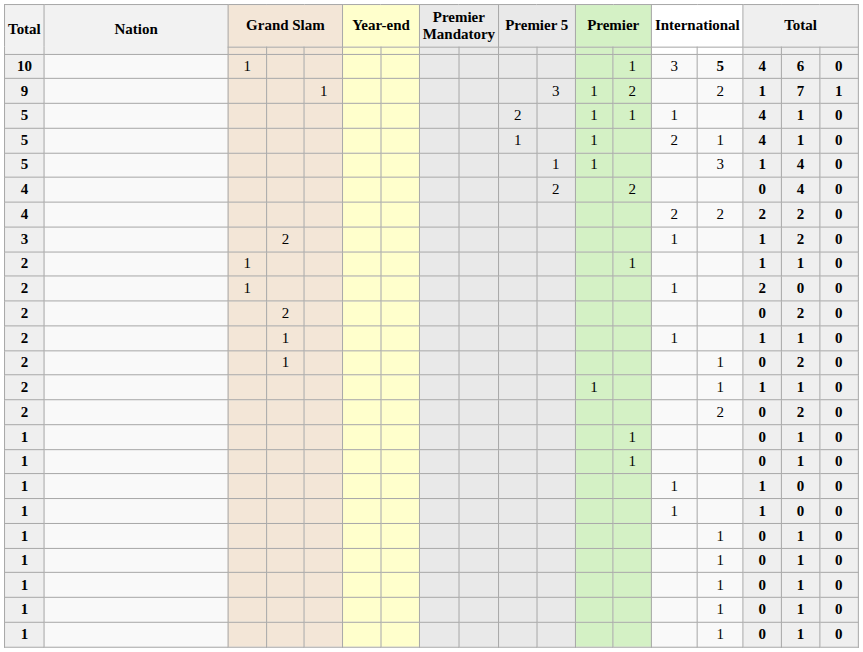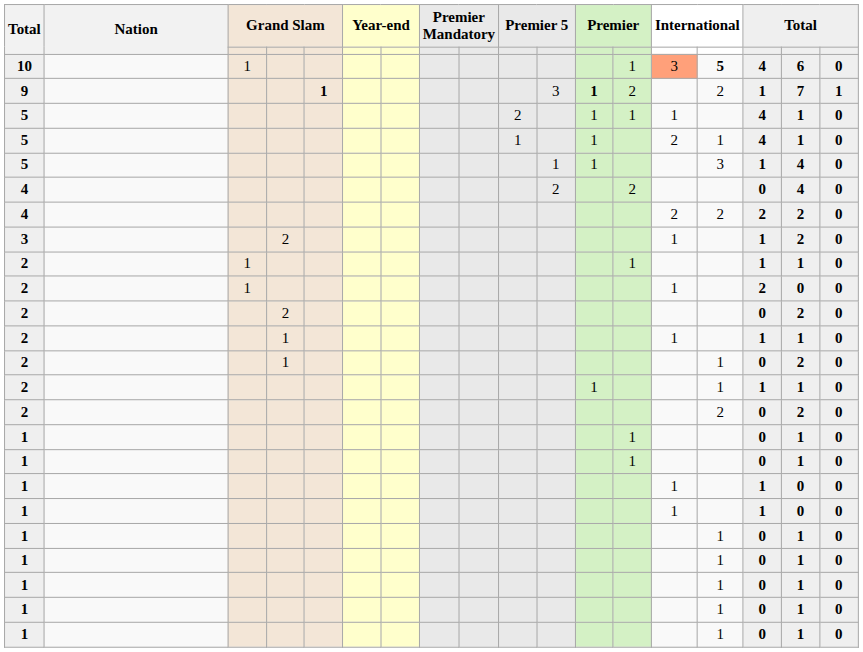10 | column 14: no background -> lightsalmon background
9 | column 5: normal -> bold
9 | column 12: normal -> bold
